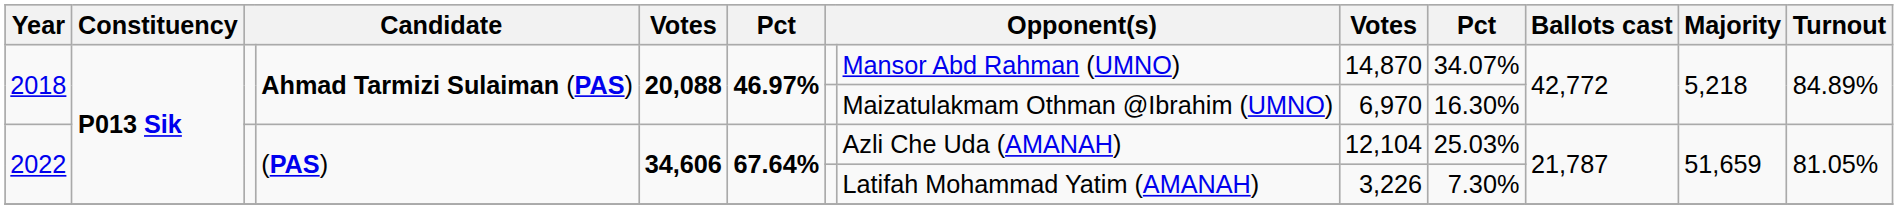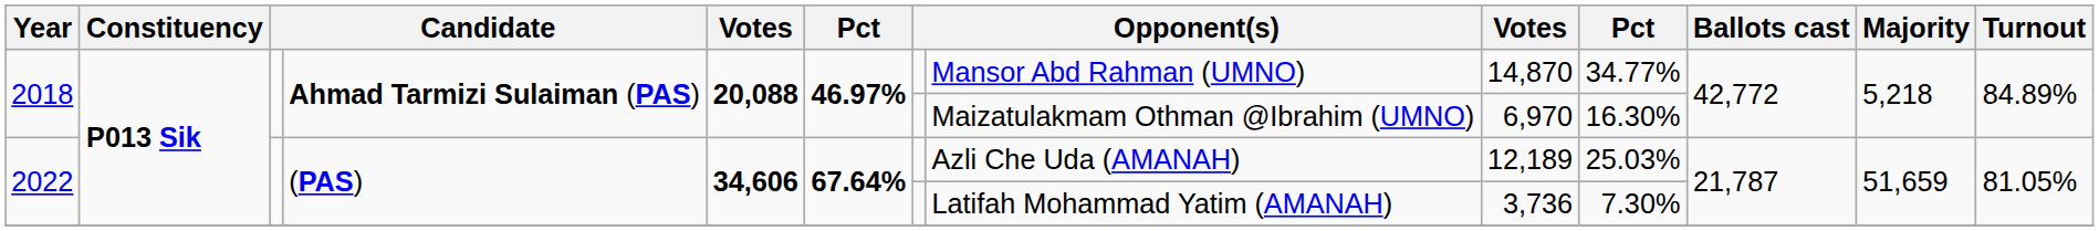row 2 | column 10: 34.07% -> 34.77%
row 4 | column 9: 12,104 -> 12,189
row 5 | column 9: 3,226 -> 3,736
